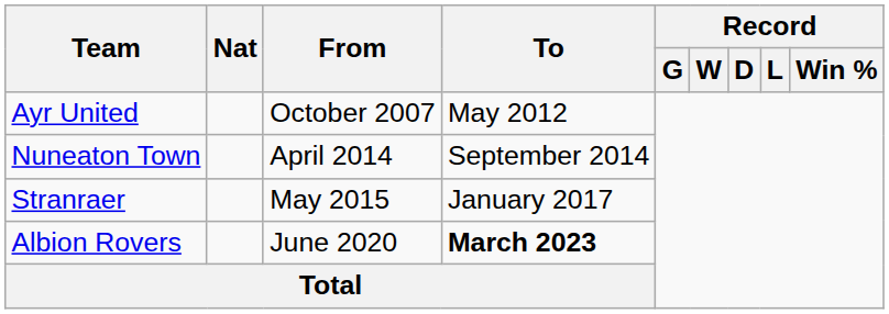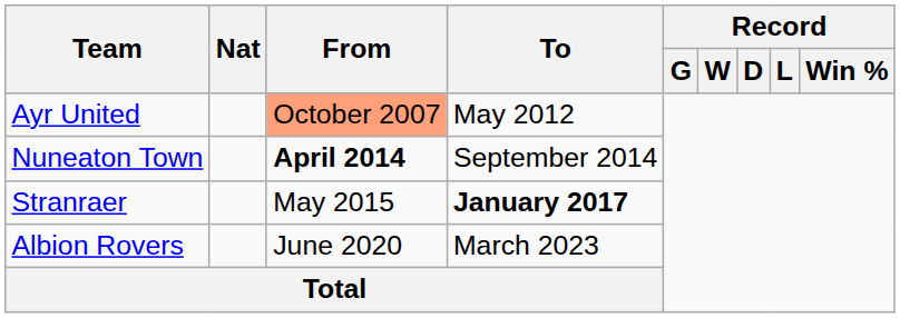Ayr United | From: no background -> lightsalmon background
Nuneaton Town | From: normal -> bold
Stranraer | To: normal -> bold
Albion Rovers | To: bold -> normal
